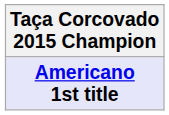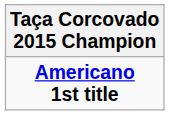row 2 | column 1: lavender background -> no background
